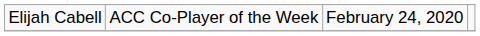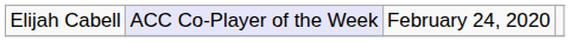Elijah Cabell | column 2: no background -> lavender background
